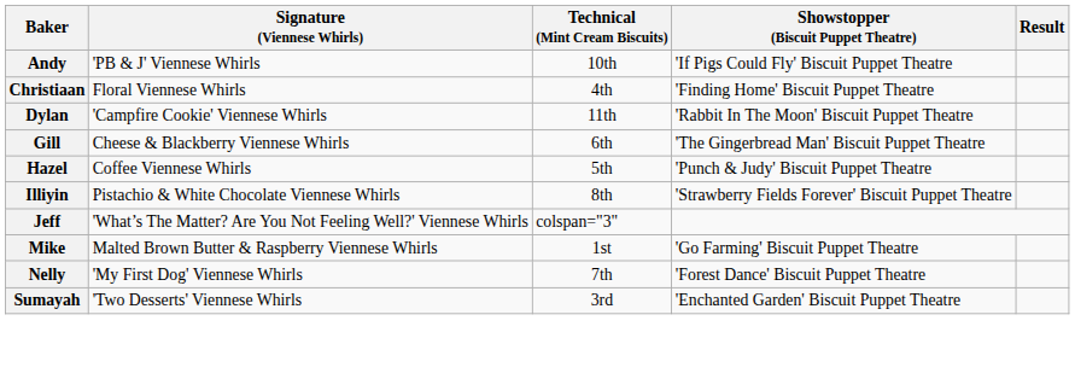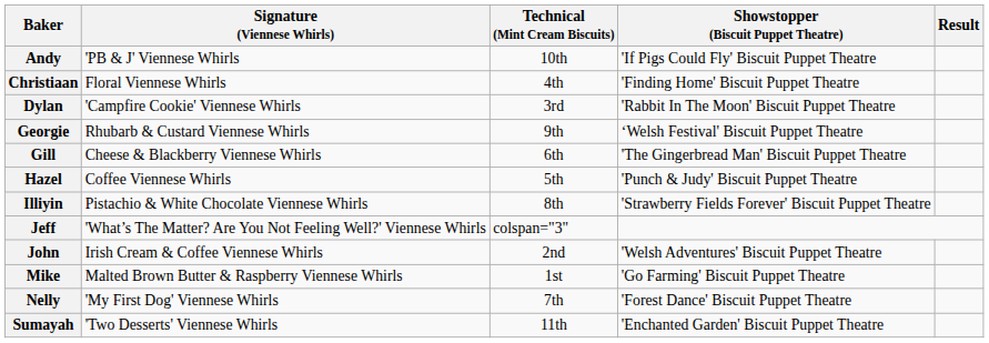Dylan | Technical (Mint Cream Biscuits): 11th -> 3rd
+ row: Georgie | Rhubarb & Custard Viennese Whirls | 9th | ‘Welsh Festival' Biscuit Puppet Theatre
+ row: John | Irish Cream & Coffee Viennese Whirls | 2nd | 'Welsh Adventures' Biscuit Puppet Theatre
Sumayah | Technical (Mint Cream Biscuits): 3rd -> 11th
